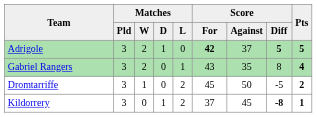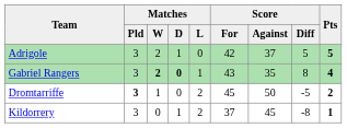Adrigole | Score / For: bold -> normal
Adrigole | Score / Diff: bold -> normal
Gabriel Rangers | Matches / W: normal -> bold
Gabriel Rangers | Matches / D: normal -> bold
Dromtarriffe | Matches / Pld: normal -> bold
Kildorrery | Score / Diff: bold -> normal
